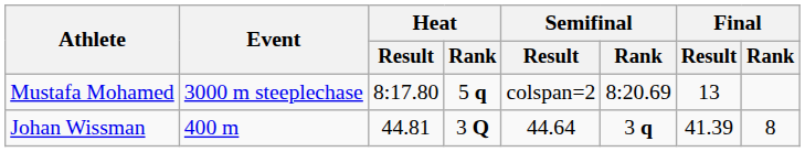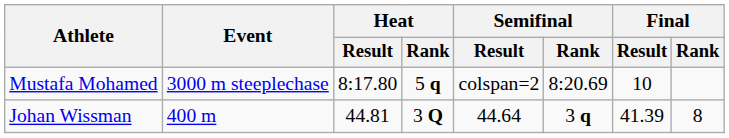Mustafa Mohamed | Final / Result: 13 -> 10
